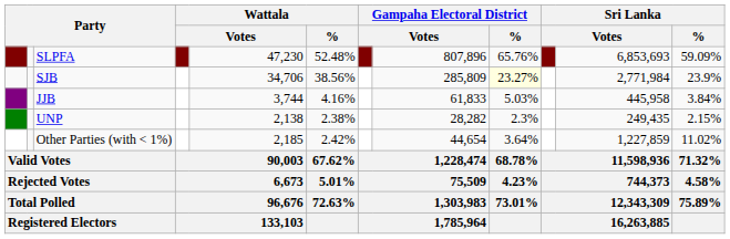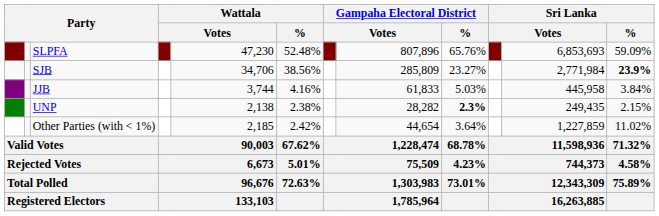SJB | Gampaha Electoral District / %: lightyellow background -> no background
SJB | Sri Lanka / %: normal -> bold
UNP | Gampaha Electoral District / %: normal -> bold
